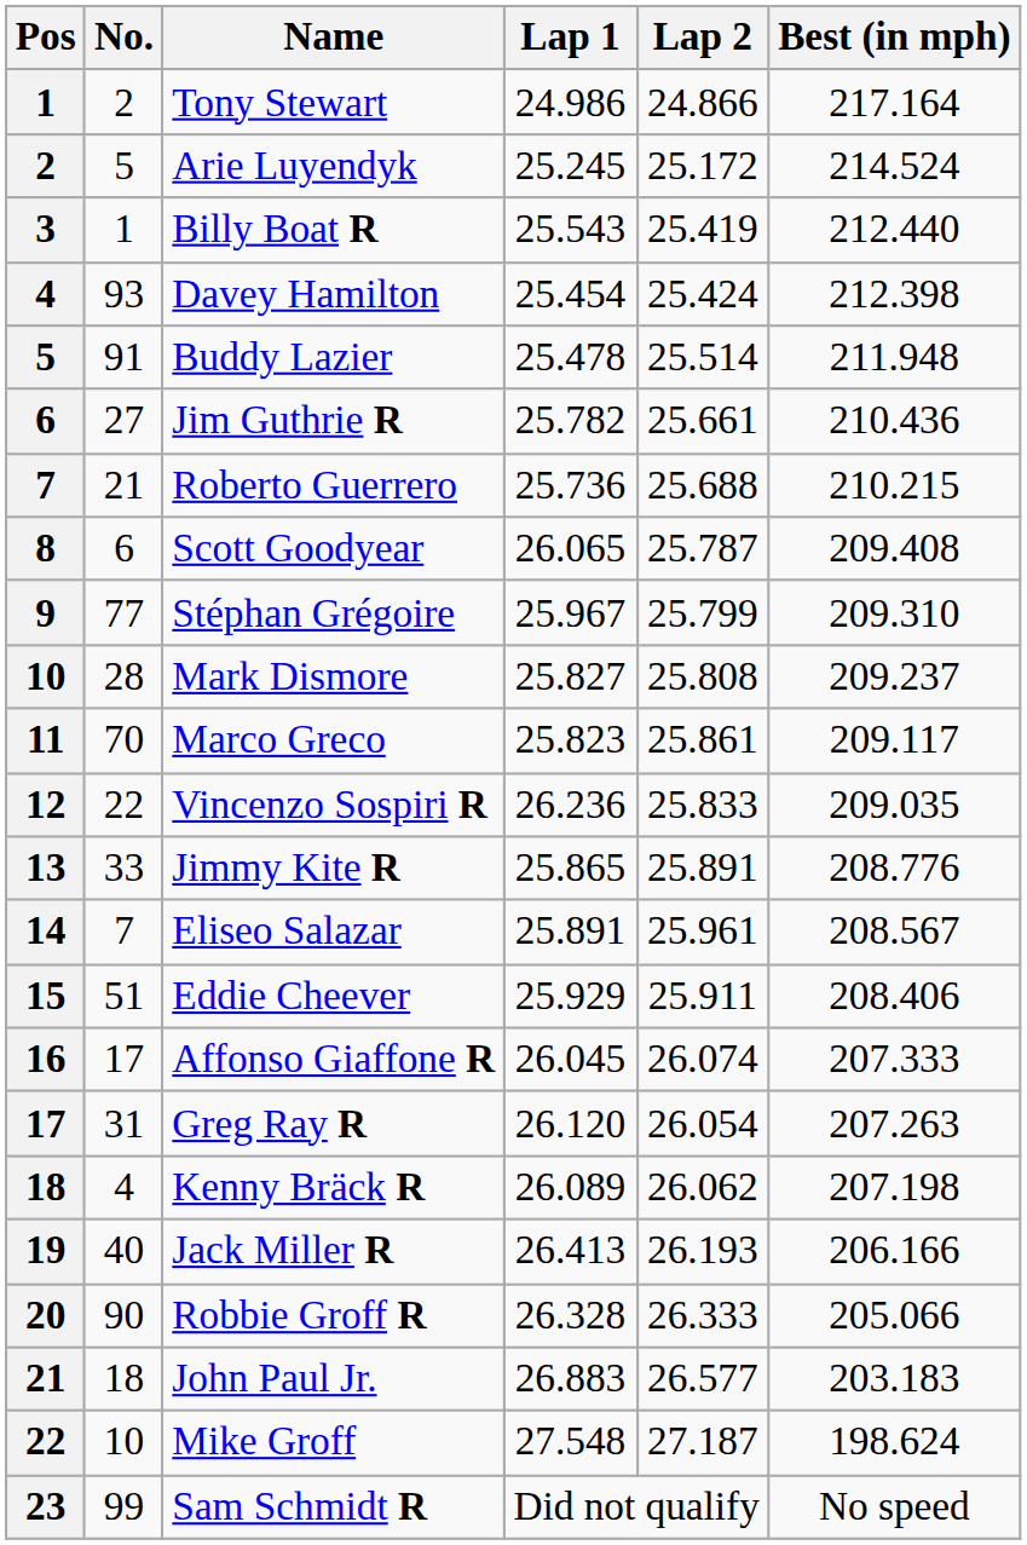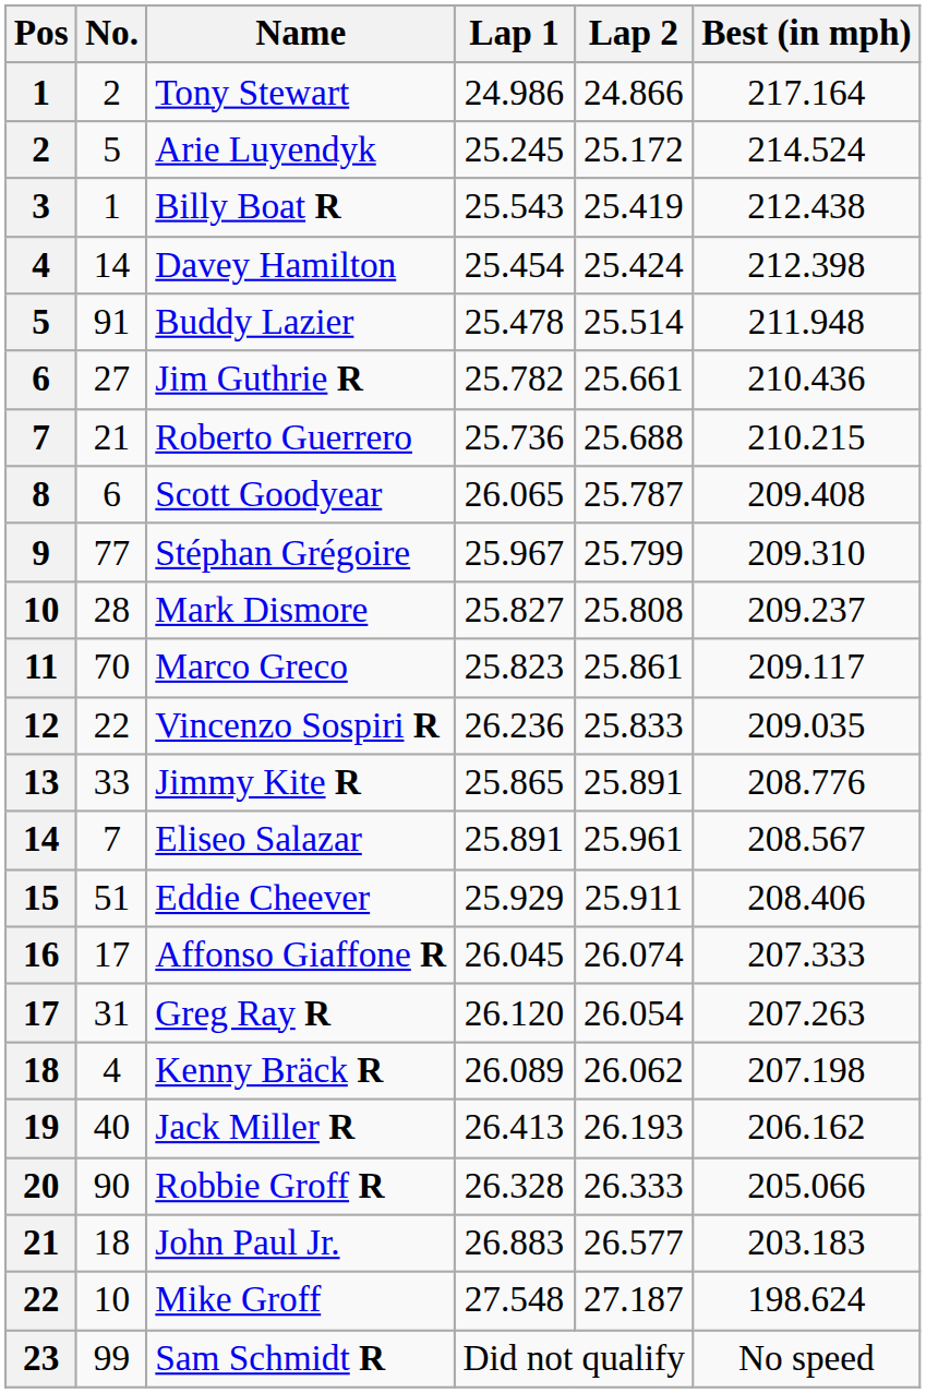Billy Boat R | Best (in mph): 212.440 -> 212.438
Davey Hamilton | No.: 93 -> 14
Jack Miller R | Best (in mph): 206.166 -> 206.162
